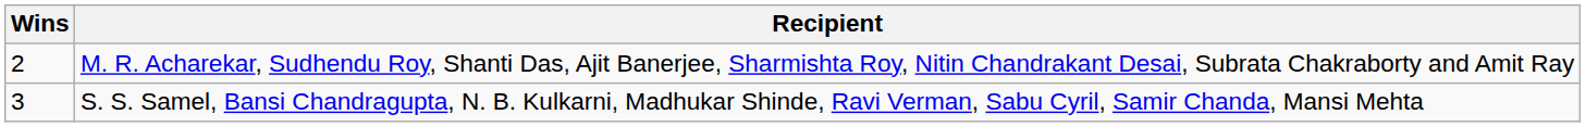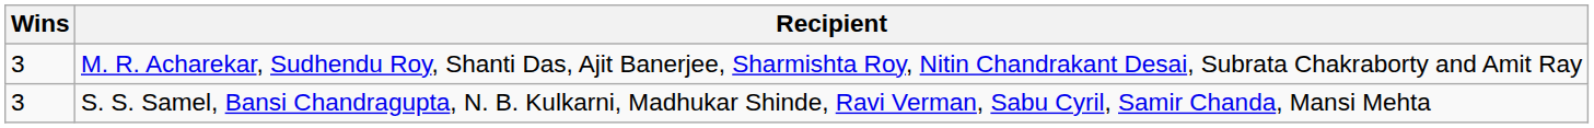row 2 | Wins: 2 -> 3
